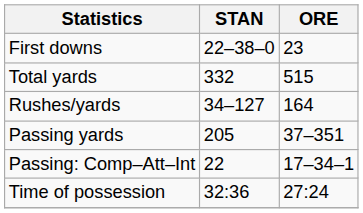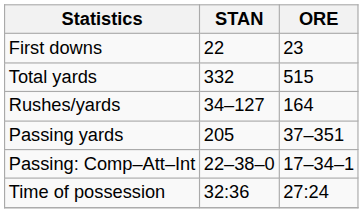First downs | STAN: 22–38–0 -> 22
Passing: Comp–Att–Int | STAN: 22 -> 22–38–0
